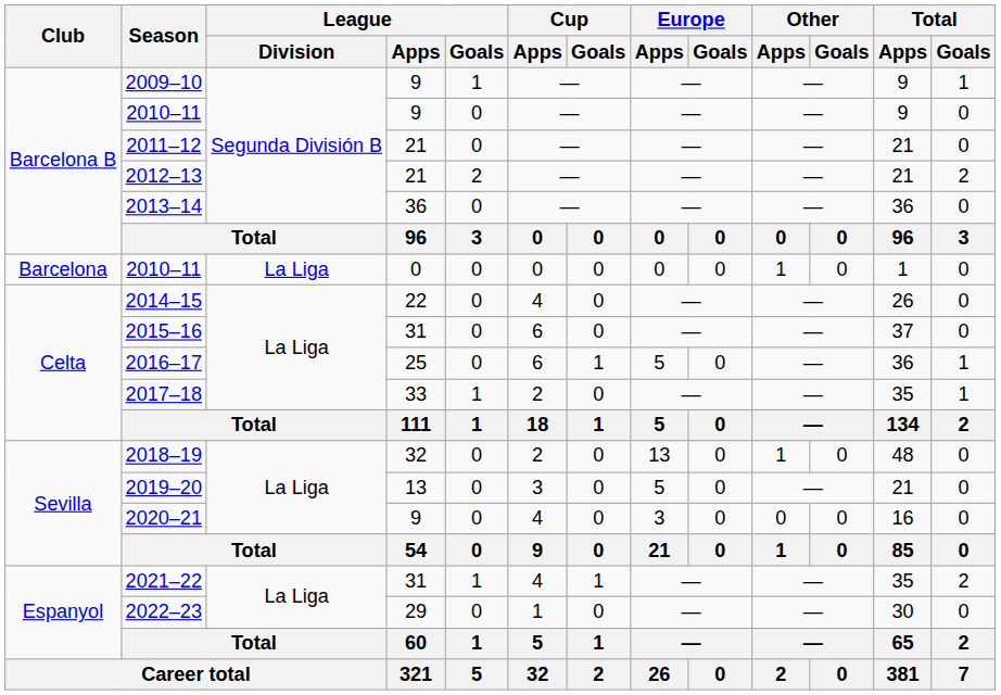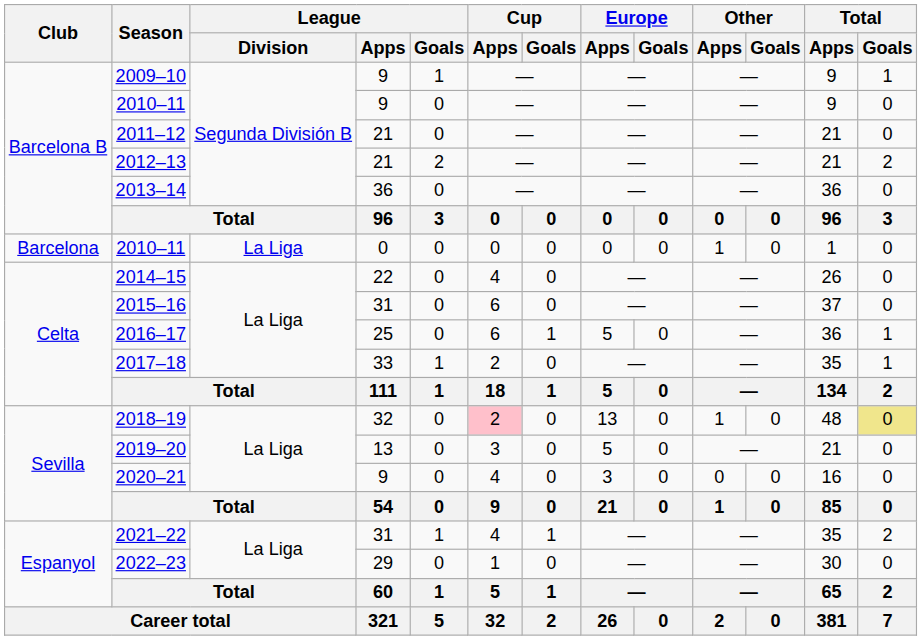2018–19 | Cup / Apps: no background -> pink background
2018–19 | Total / Goals: no background -> khaki background
